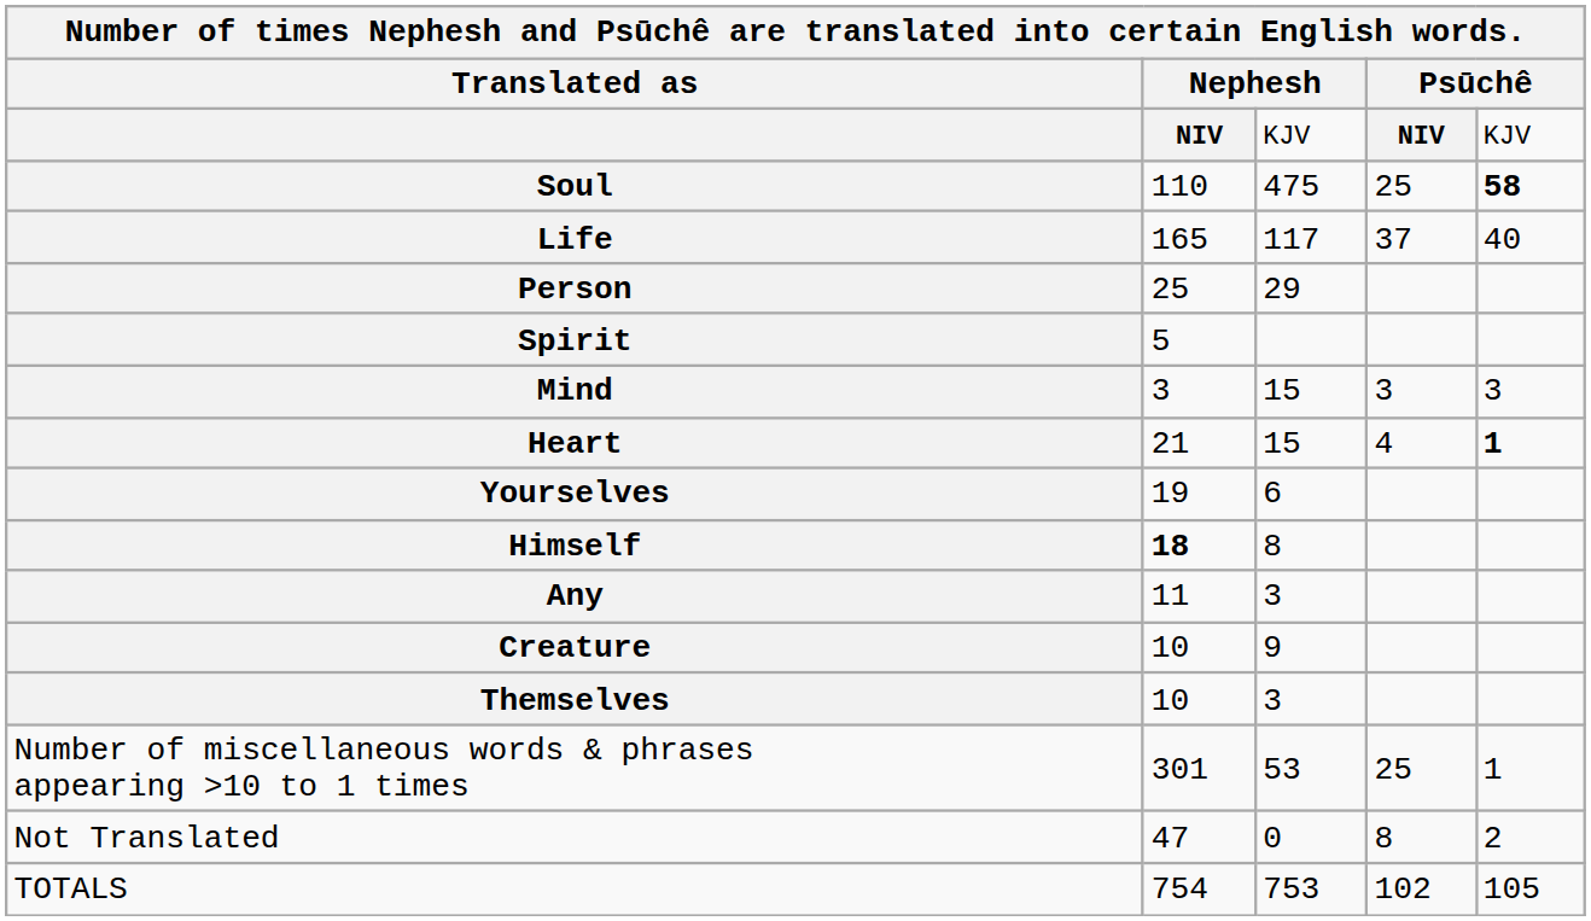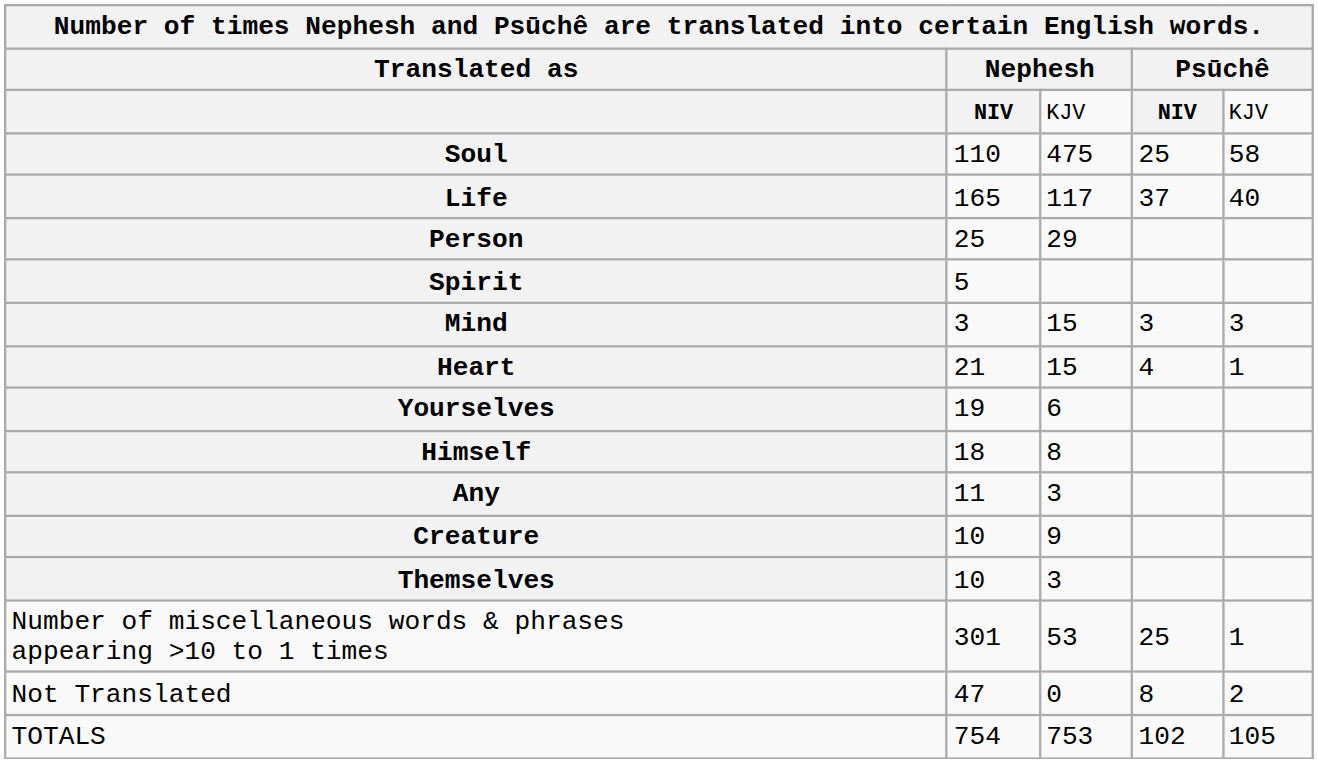Soul | column 5: bold -> normal
Heart | column 5: bold -> normal
Himself | column 2: bold -> normal
